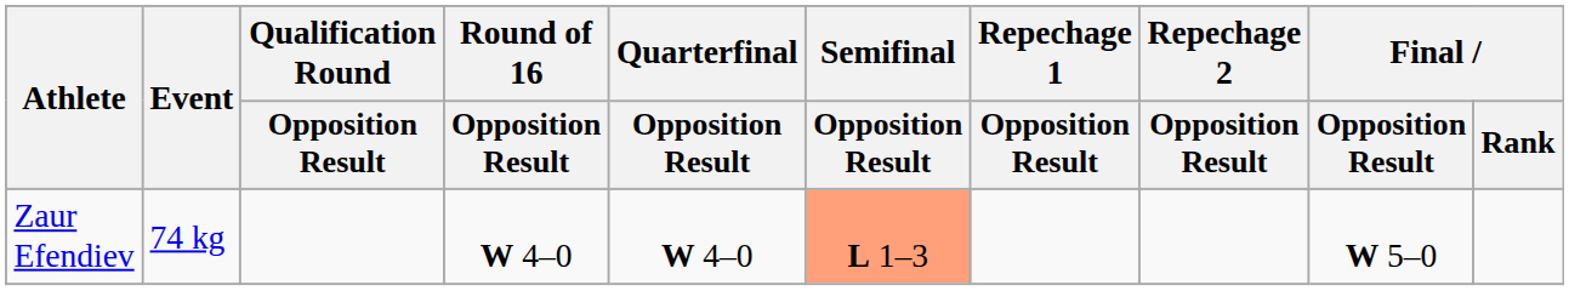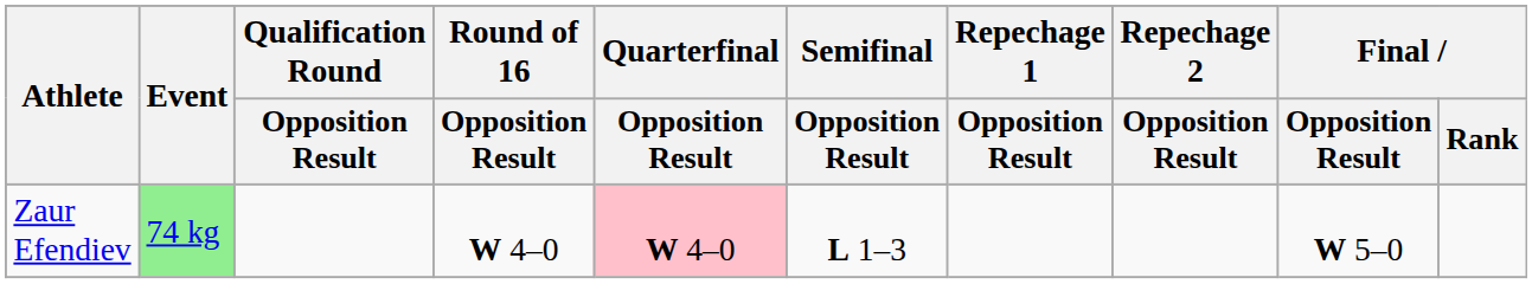Zaur Efendiev | Event: no background -> lightgreen background
Zaur Efendiev | Quarterfinal / Opposition Result: no background -> pink background
Zaur Efendiev | Semifinal / Opposition Result: lightsalmon background -> no background
